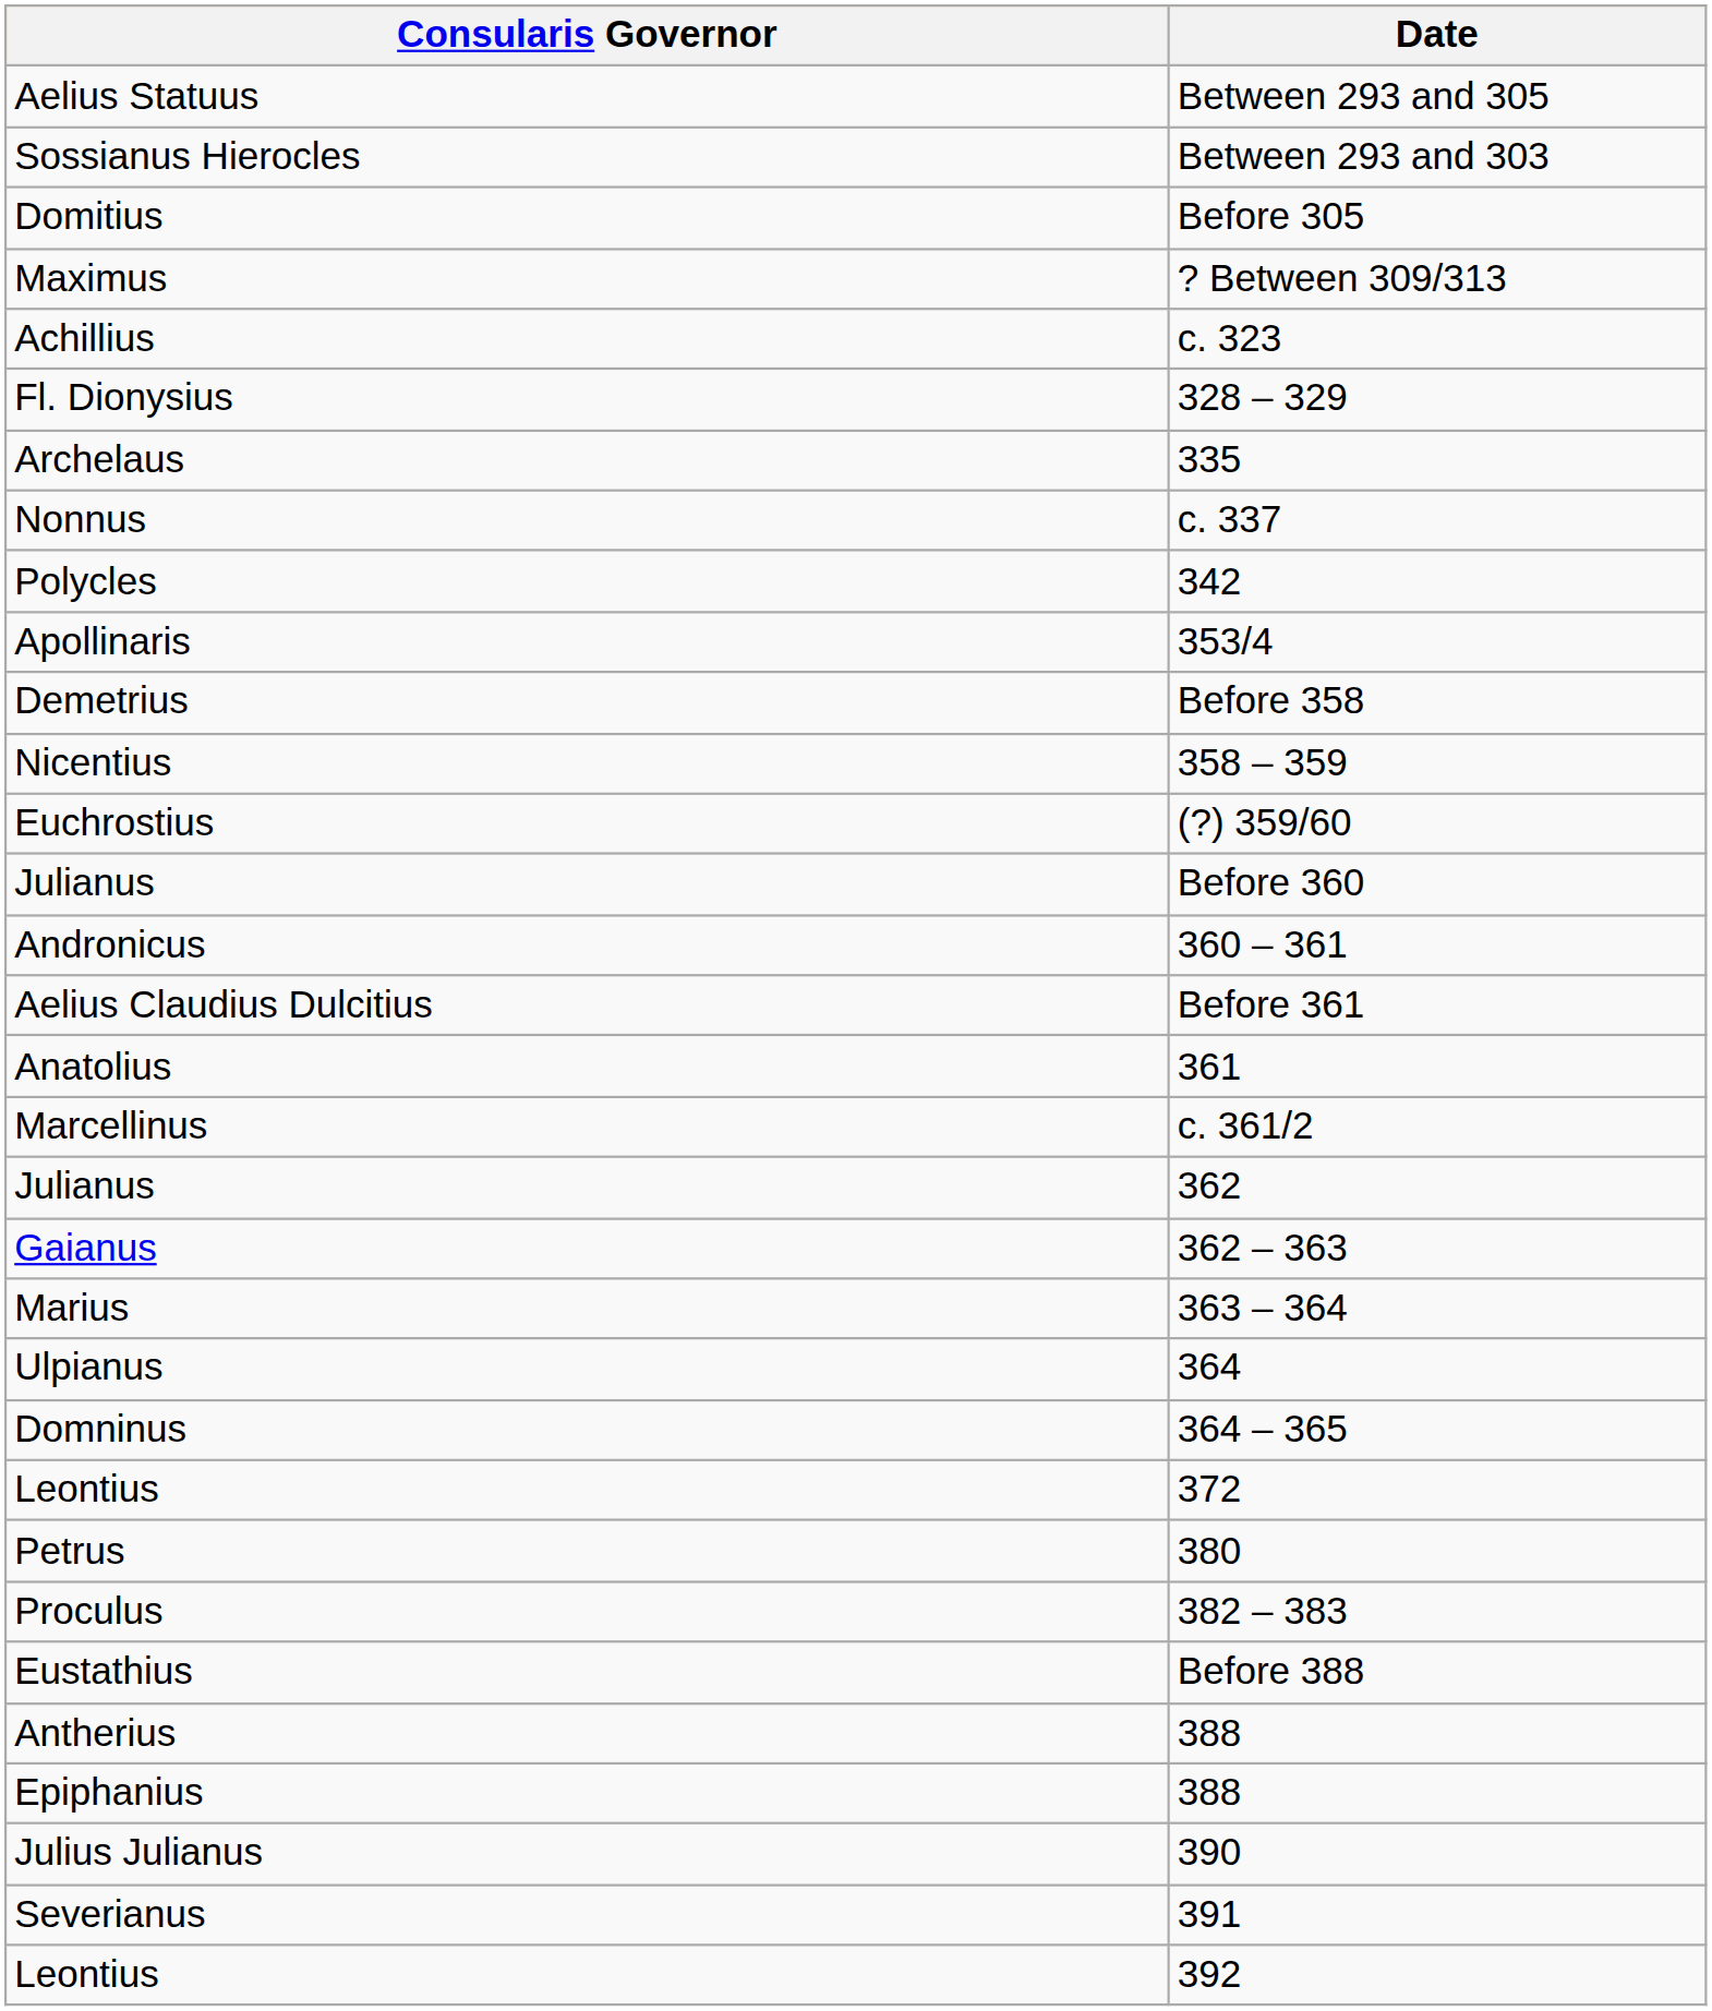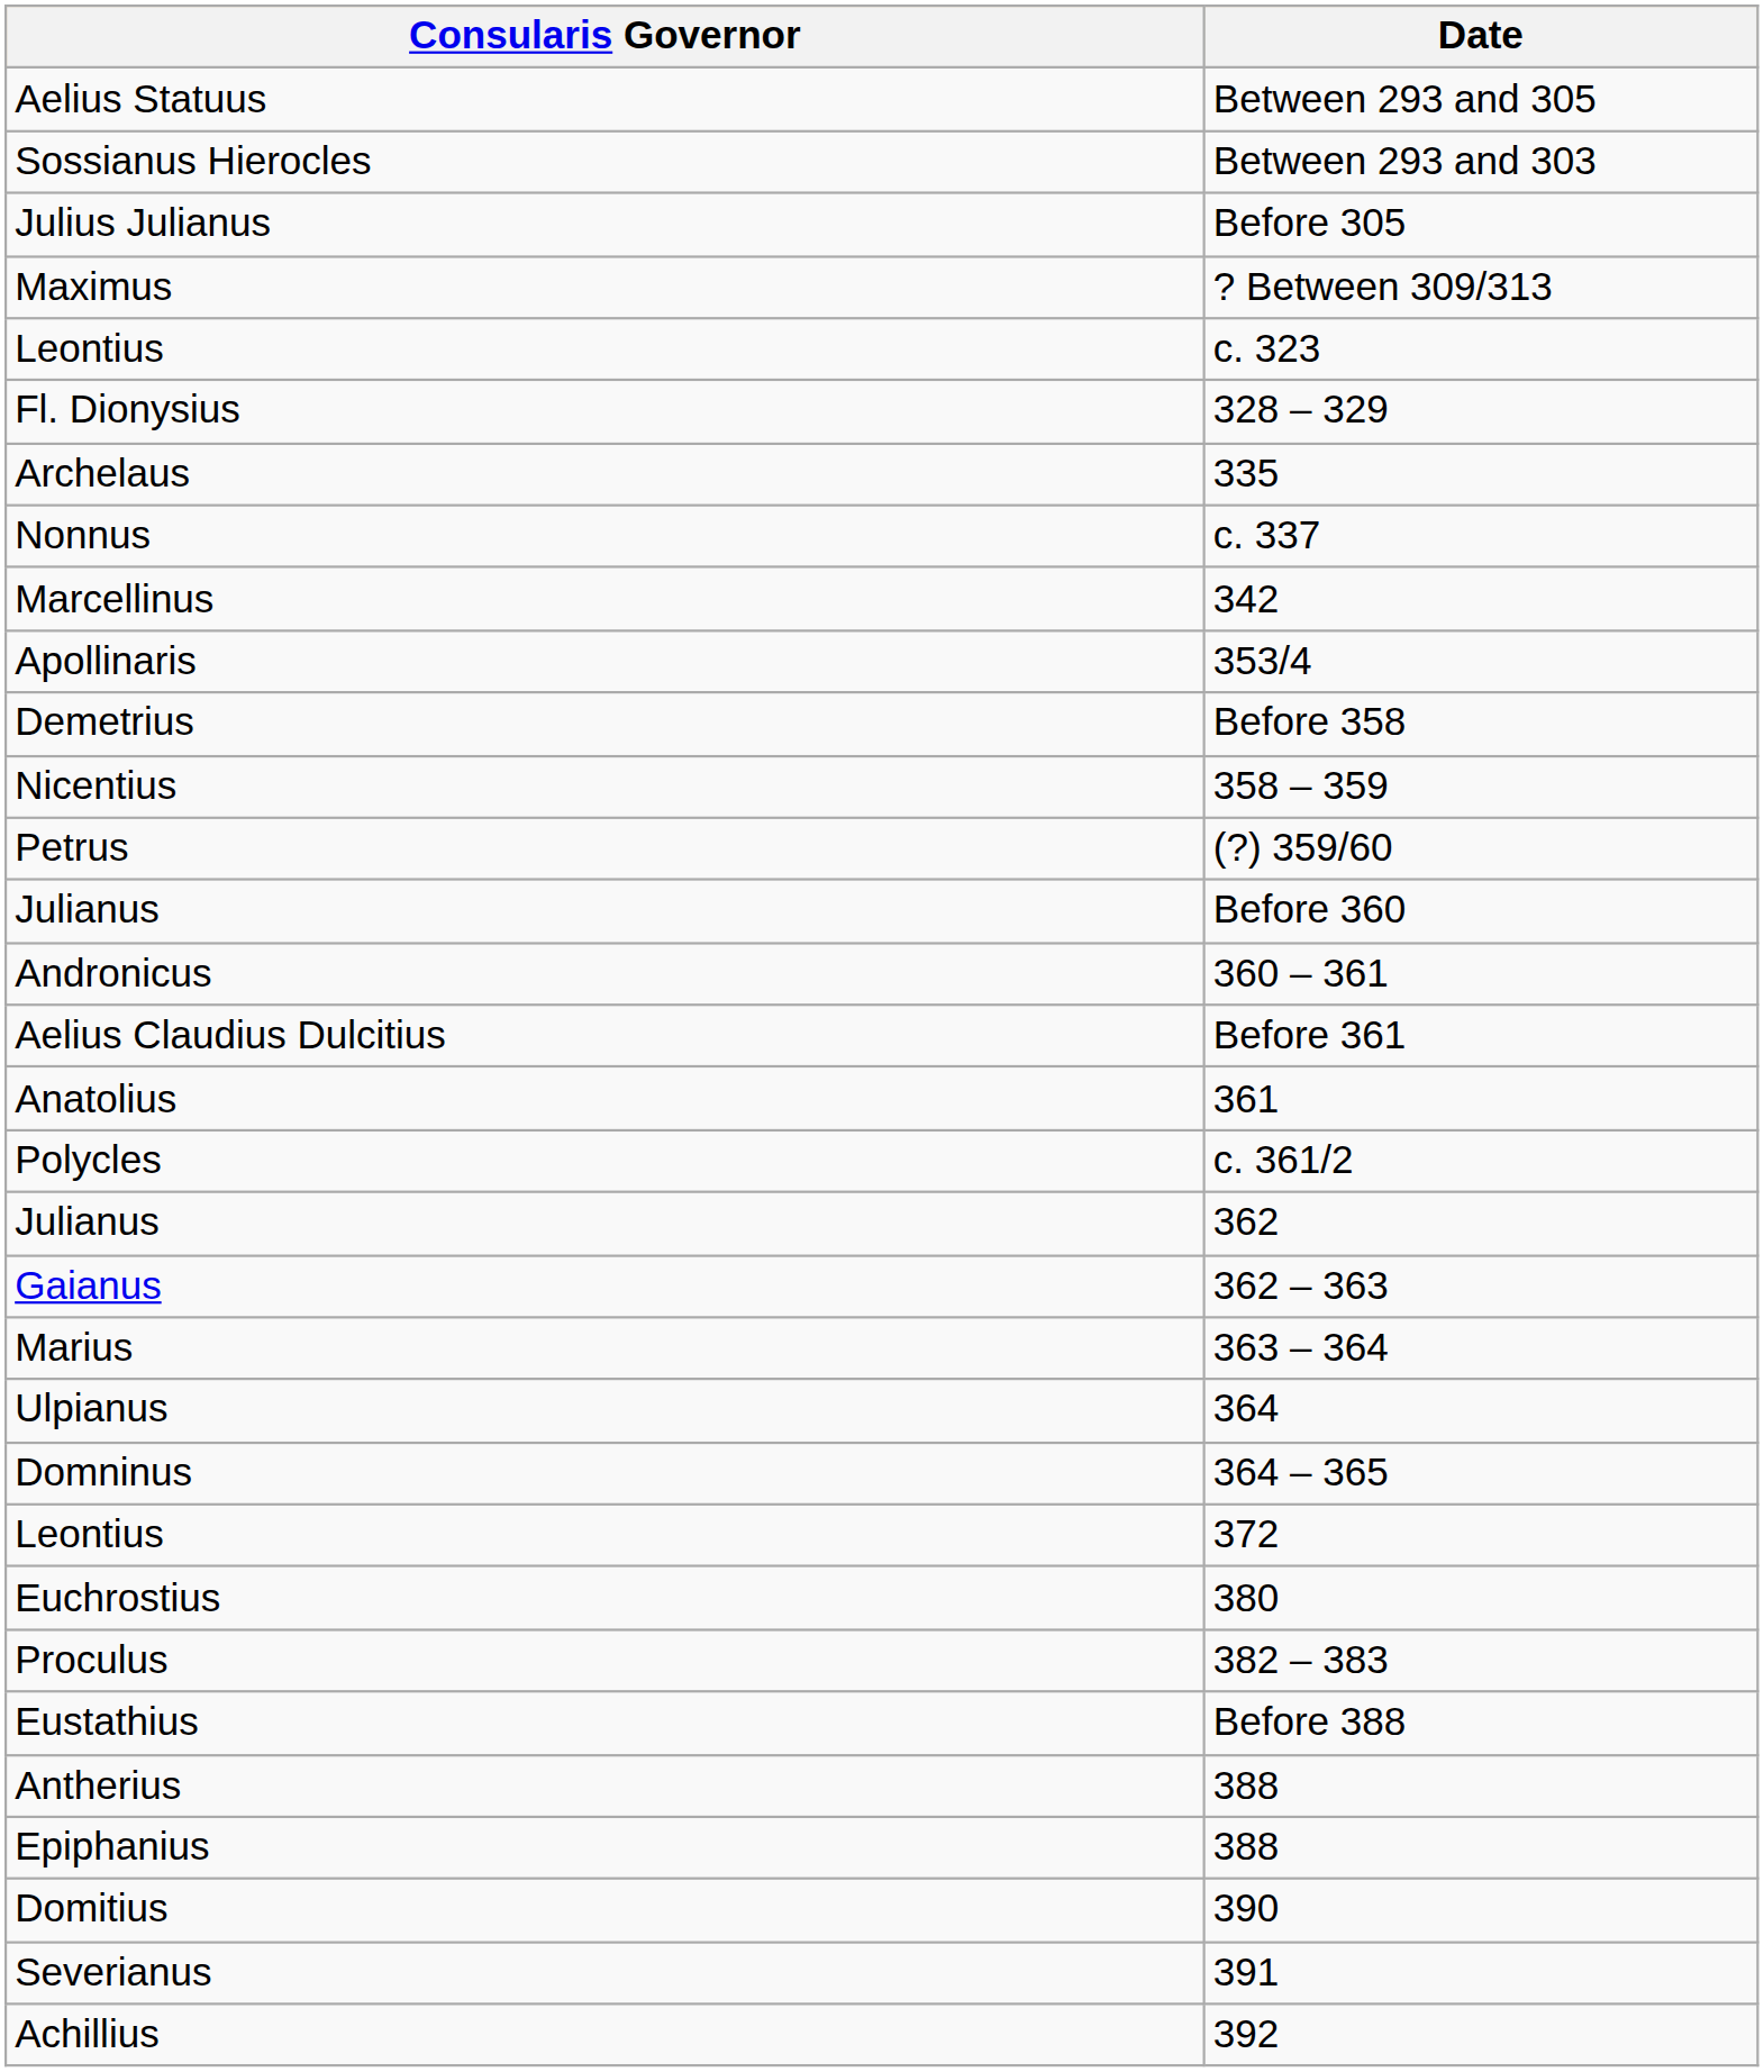row 4 | Consularis Governor: Domitius -> Julius Julianus
row 6 | Consularis Governor: Achillius -> Leontius
row 10 | Consularis Governor: Polycles -> Marcellinus
row 14 | Consularis Governor: Euchrostius -> Petrus
row 19 | Consularis Governor: Marcellinus -> Polycles
row 26 | Consularis Governor: Petrus -> Euchrostius
row 31 | Consularis Governor: Julius Julianus -> Domitius
row 33 | Consularis Governor: Leontius -> Achillius
